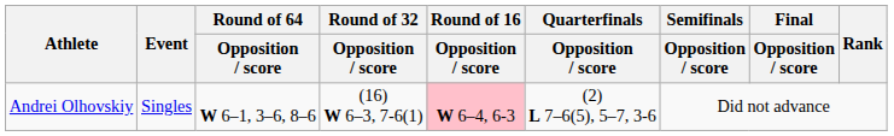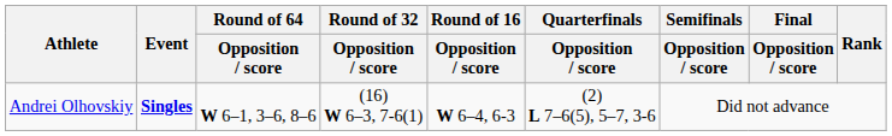Andrei Olhovskiy | Event: normal -> bold
Andrei Olhovskiy | Round of 16 / Opposition / score: pink background -> no background
